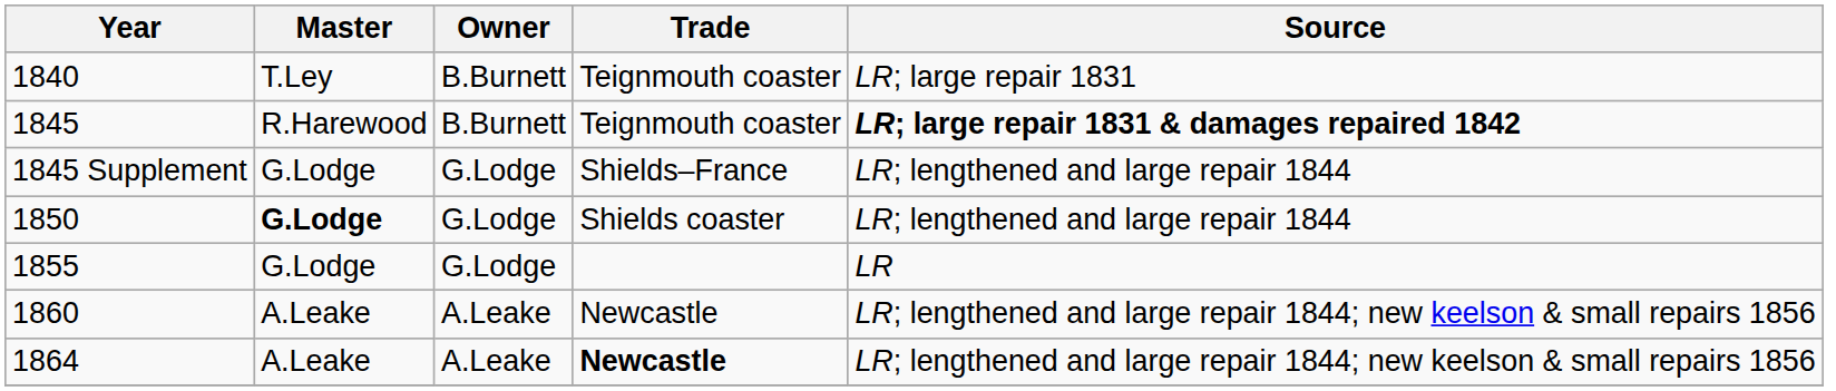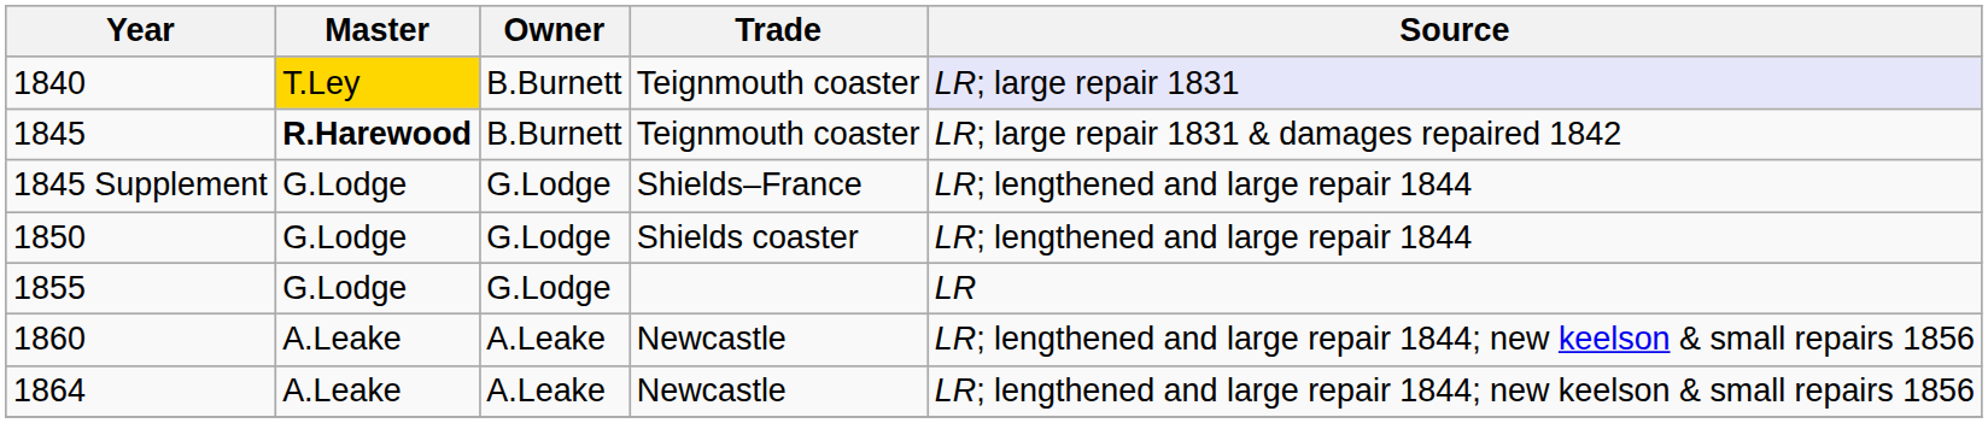1840 | Master: no background -> gold background
1840 | Source: no background -> lavender background
1845 | Master: normal -> bold
1845 | Source: bold -> normal
1850 | Master: bold -> normal
1864 | Trade: bold -> normal
